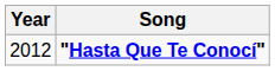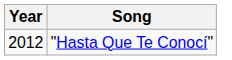"Hasta Que Te Conocí" | Song: bold -> normal
